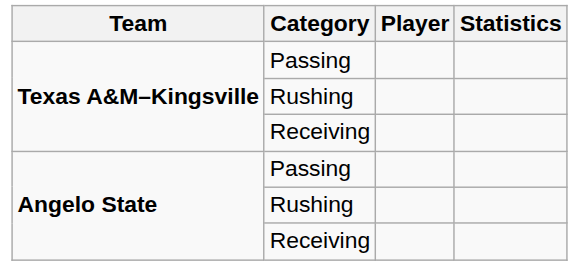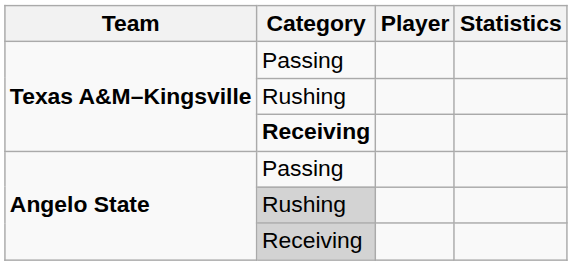Texas A&M–Kingsville / Receiving | Category: normal -> bold
Angelo State / Rushing | Category: no background -> lightgrey background
Angelo State / Receiving | Category: no background -> lightgrey background
